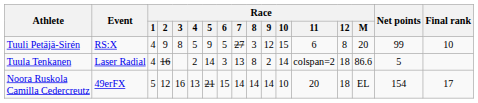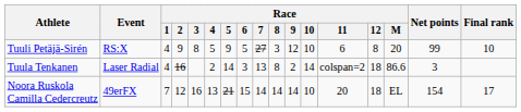Tuuli Petäjä-Sirén | Race / 10: 15 -> 10
Tuula Tenkanen | Net points: 5 -> 3
Noora Ruskola Camilla Cedercreutz | Race / 1: 5 -> 7
